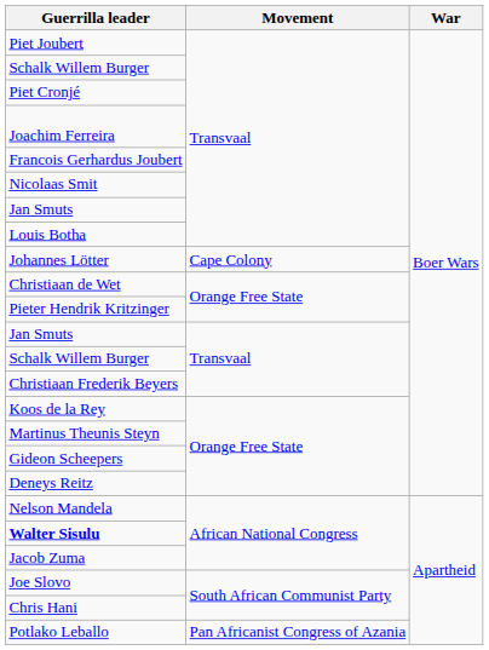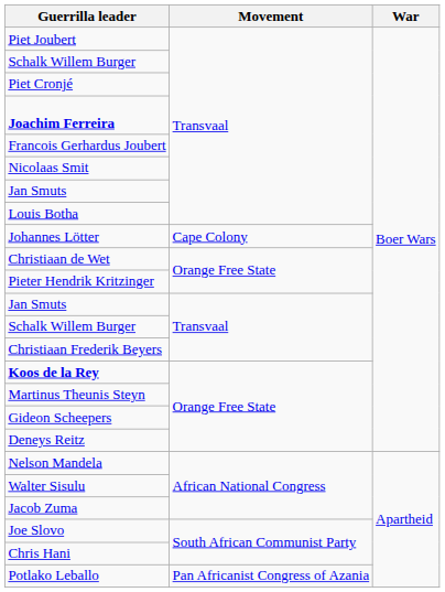Joachim Ferreira | Guerrilla leader: normal -> bold
Koos de la Rey | Guerrilla leader: normal -> bold
Walter Sisulu | Guerrilla leader: bold -> normal
